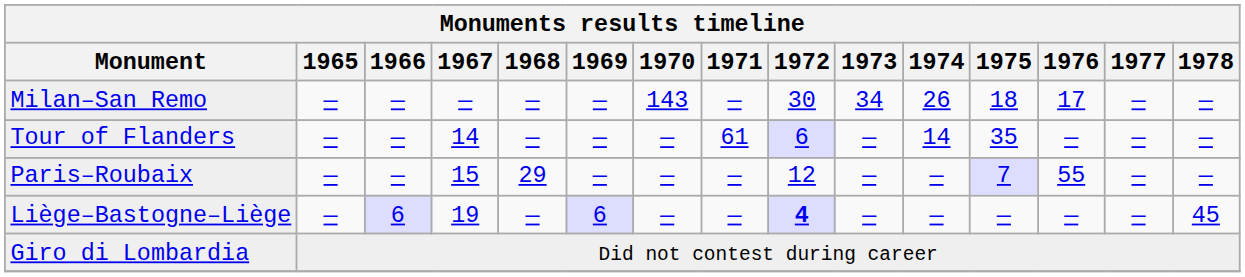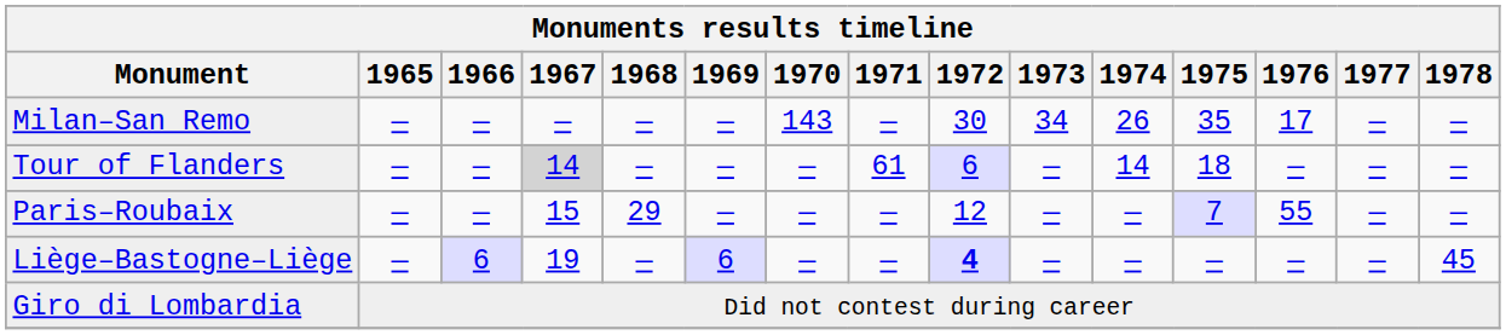Milan–San Remo | 1975: 18 -> 35
Tour of Flanders | 1967: no background -> lightgrey background
Tour of Flanders | 1975: 35 -> 18
